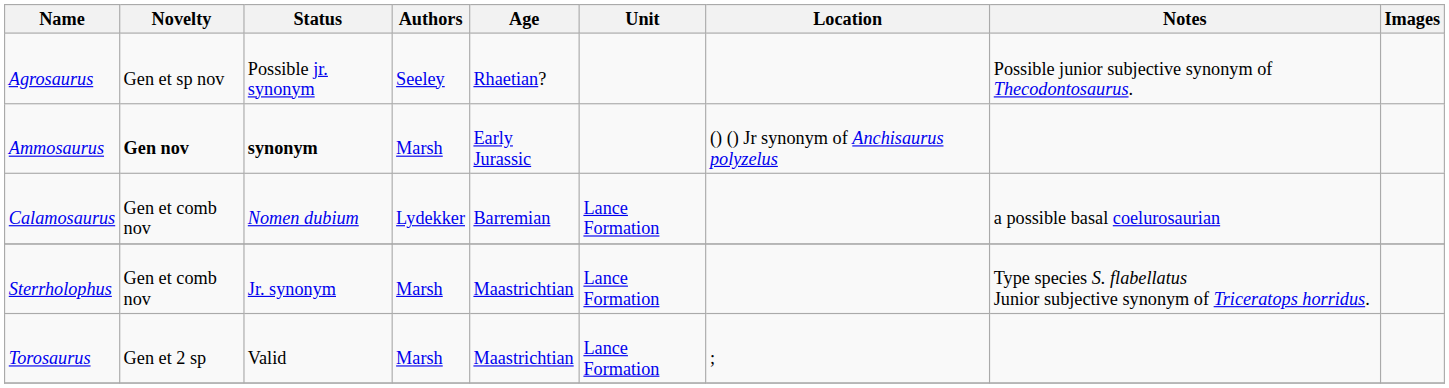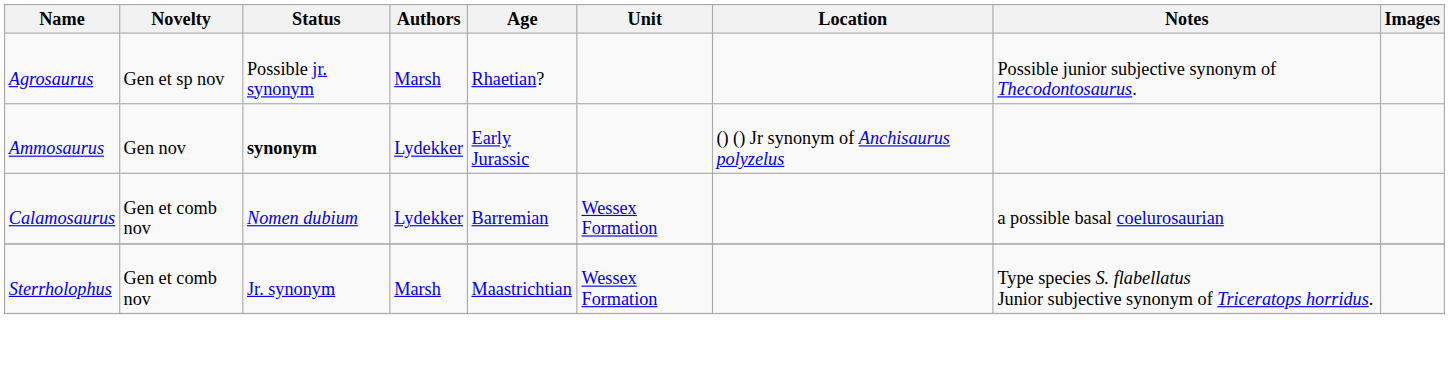Agrosaurus | Authors: Seeley -> Marsh
Ammosaurus | Novelty: bold -> normal
Ammosaurus | Authors: Marsh -> Lydekker
Calamosaurus | Unit: Lance Formation -> Wessex Formation
Sterrholophus | Unit: Lance Formation -> Wessex Formation
- row: Torosaurus | Gen et 2 sp | Valid | Marsh | Maastrichtian | Lance Formation | ;
